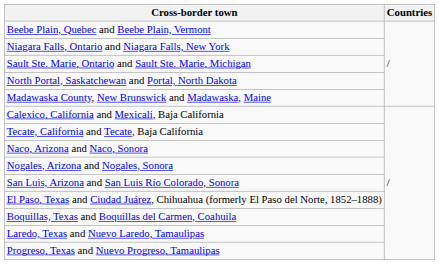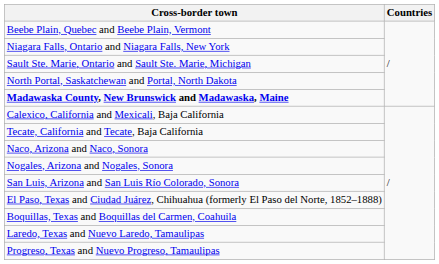Madawaska County, New Brunswick and Madawaska, Maine | Cross-border town: normal -> bold
